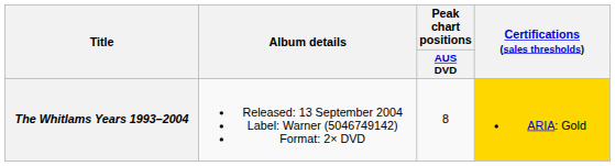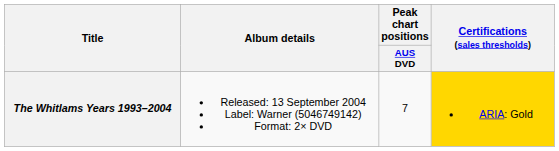The Whitlams Years 1993–2004 | Peak chart positions / AUS DVD: 8 -> 7
